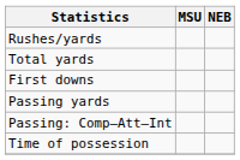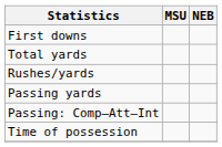rows swapped: First downs <-> Rushes/yards
